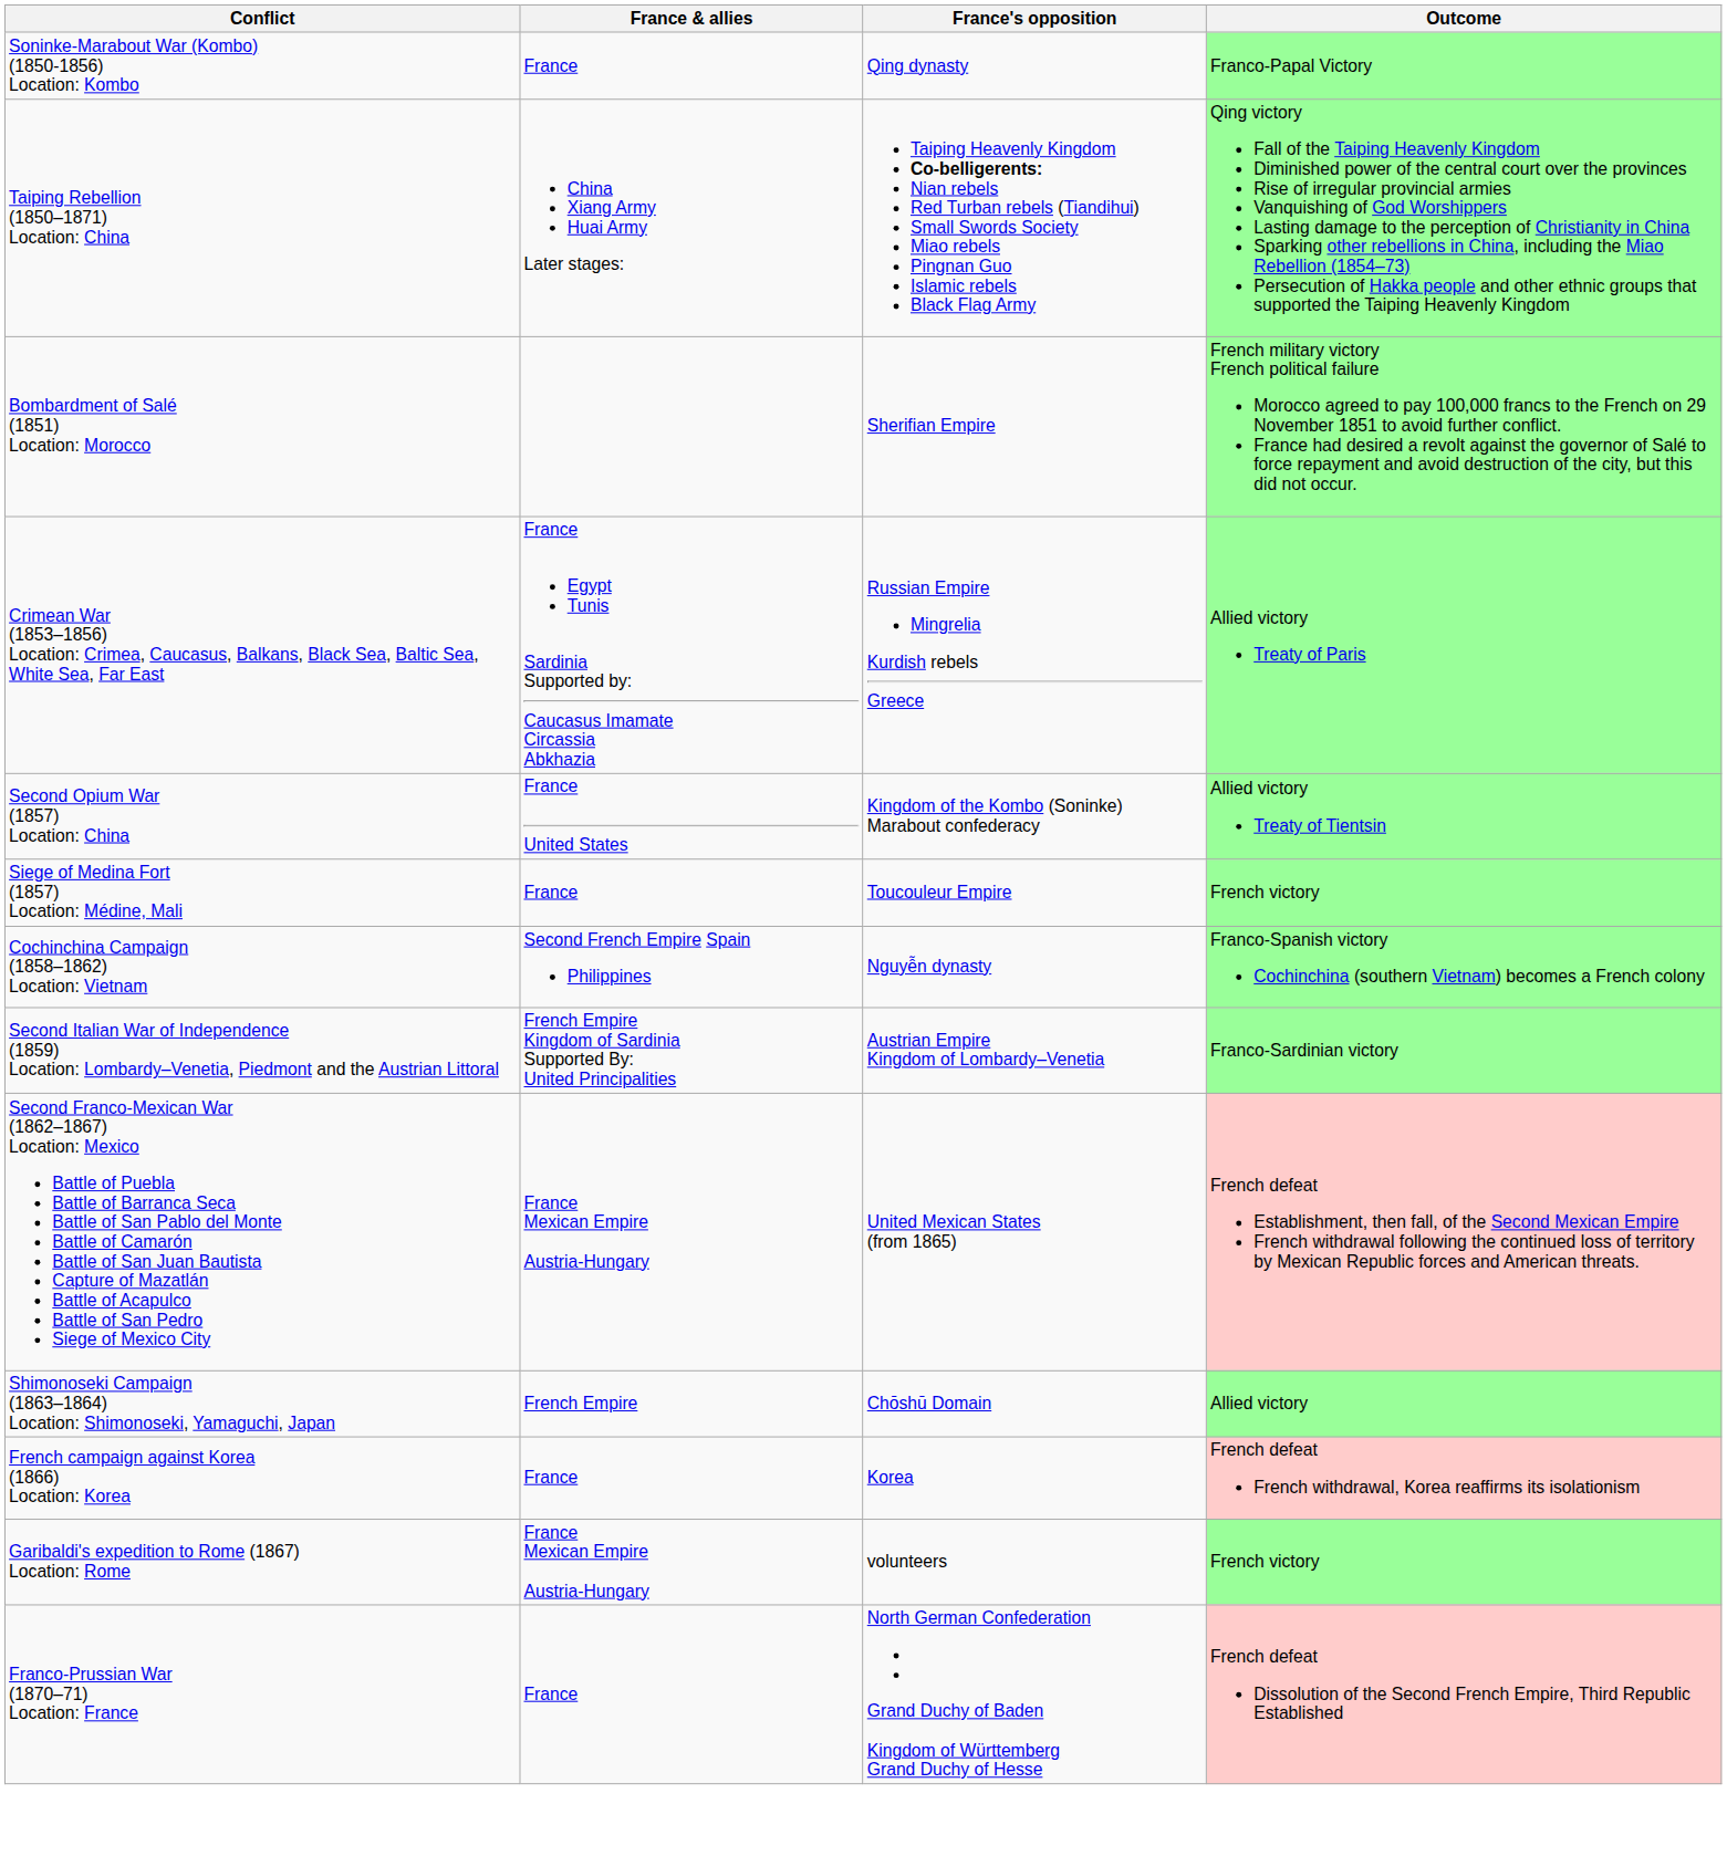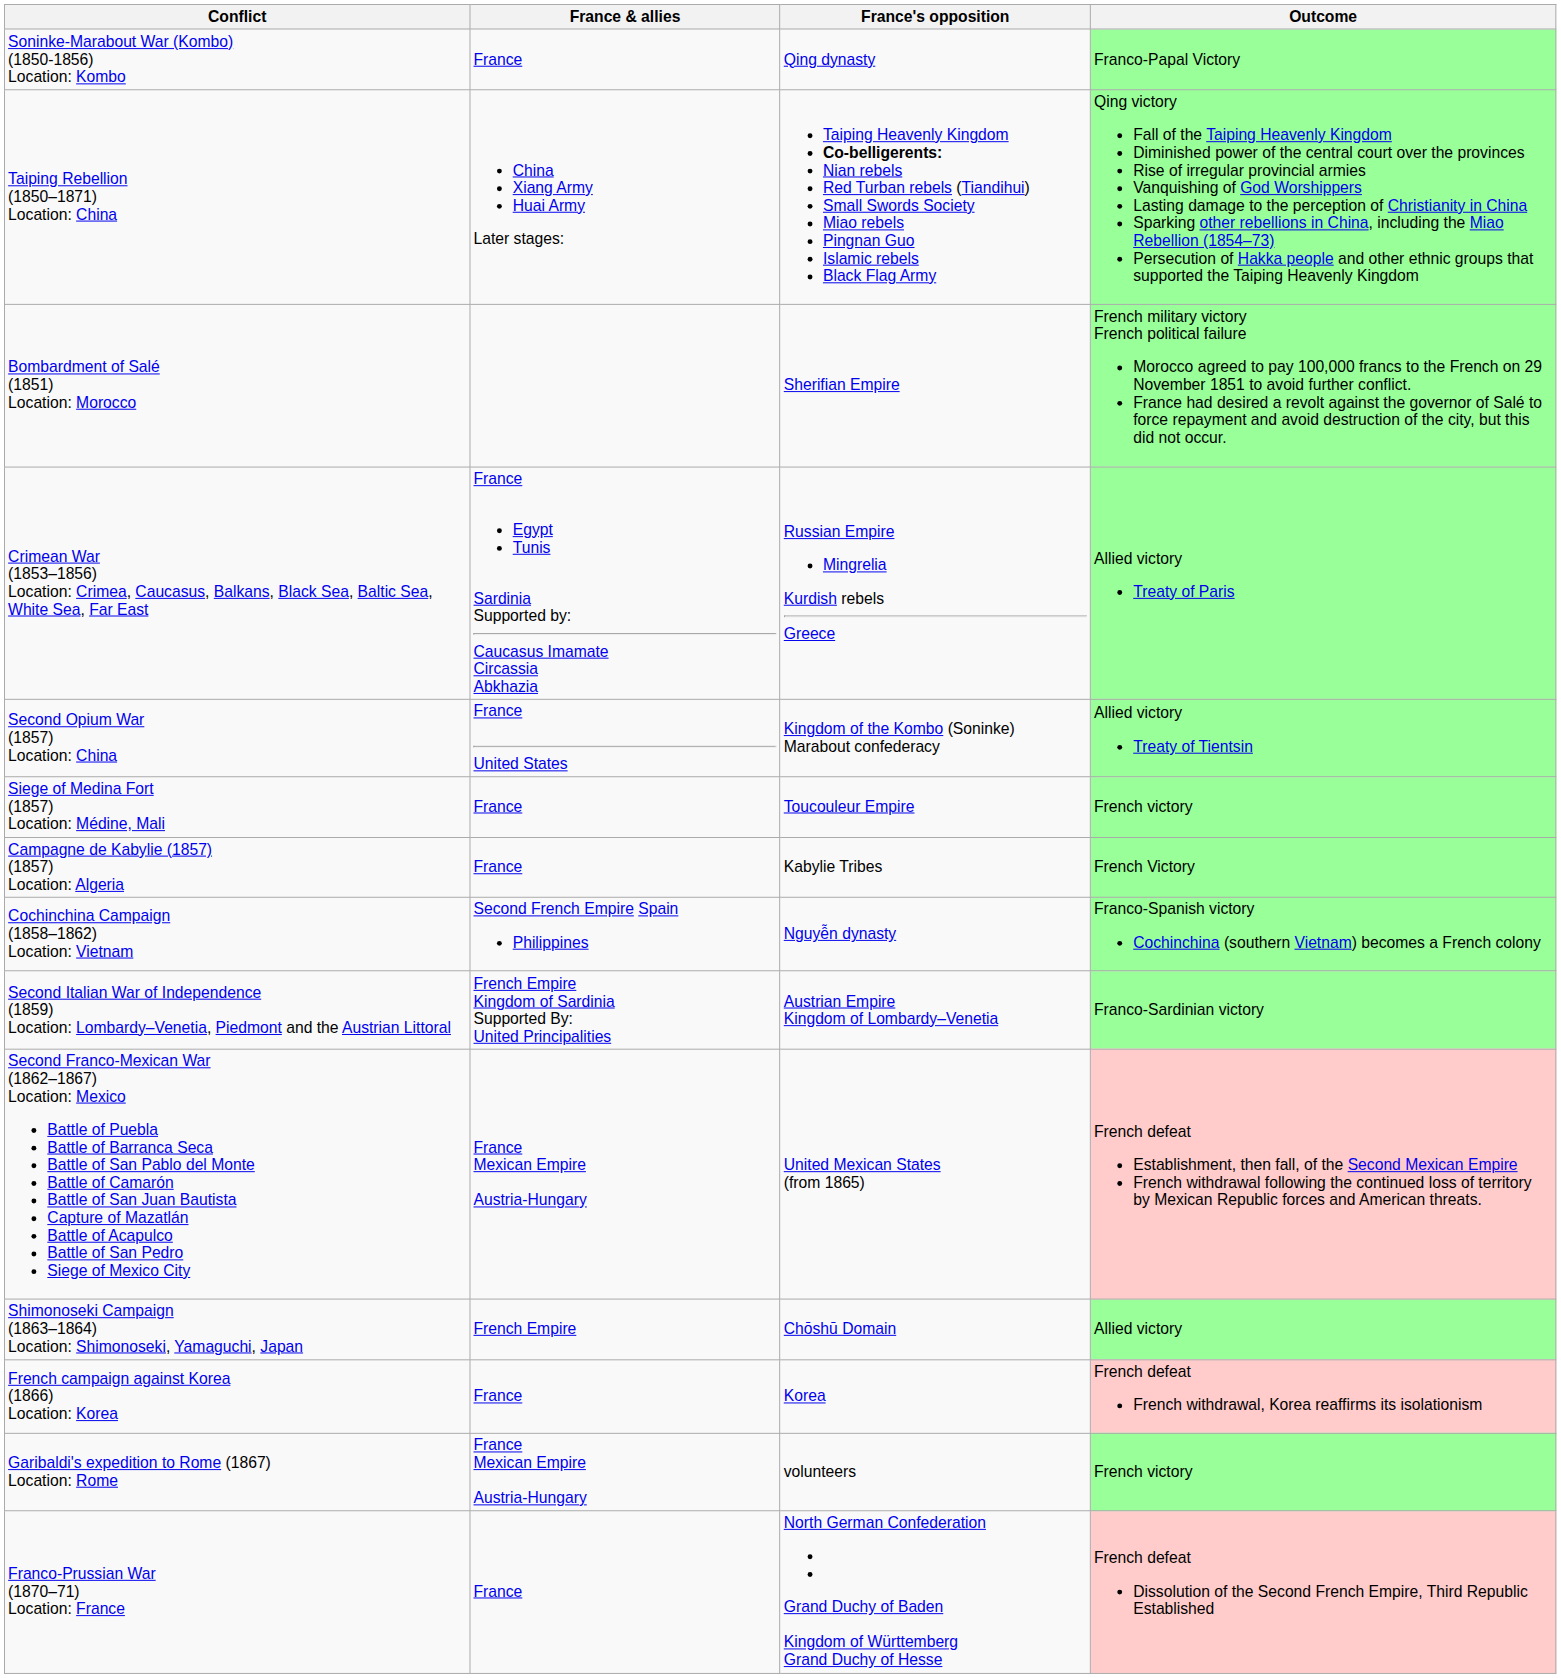+ row: Campagne de Kabylie (1857) (1857) Location: Algeria | France | Kabylie Tribes | French Victory
